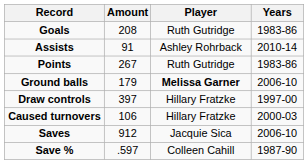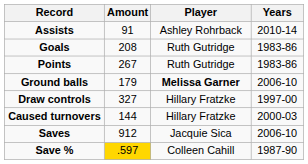rows swapped: Goals <-> Assists
Draw controls | Amount: 397 -> 327
Caused turnovers | Amount: 106 -> 144
Save % | Amount: no background -> gold background
